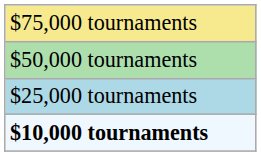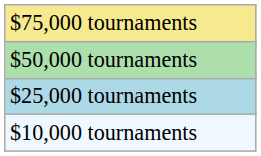row 4 | column 1: bold -> normal
